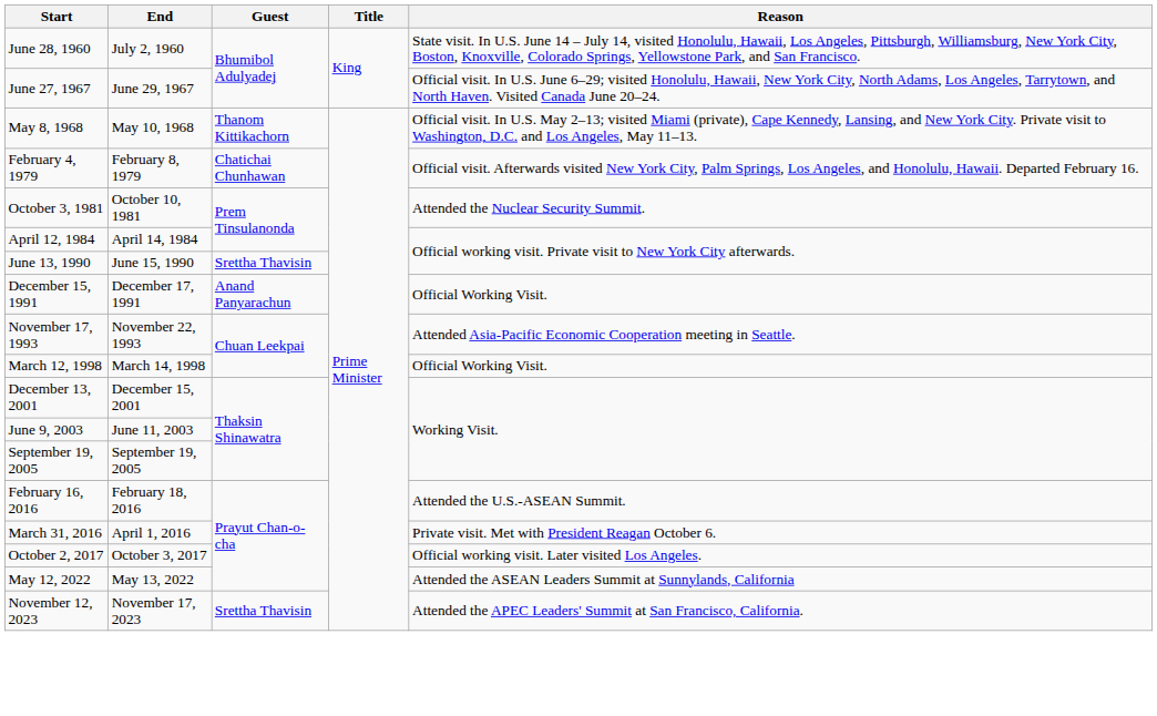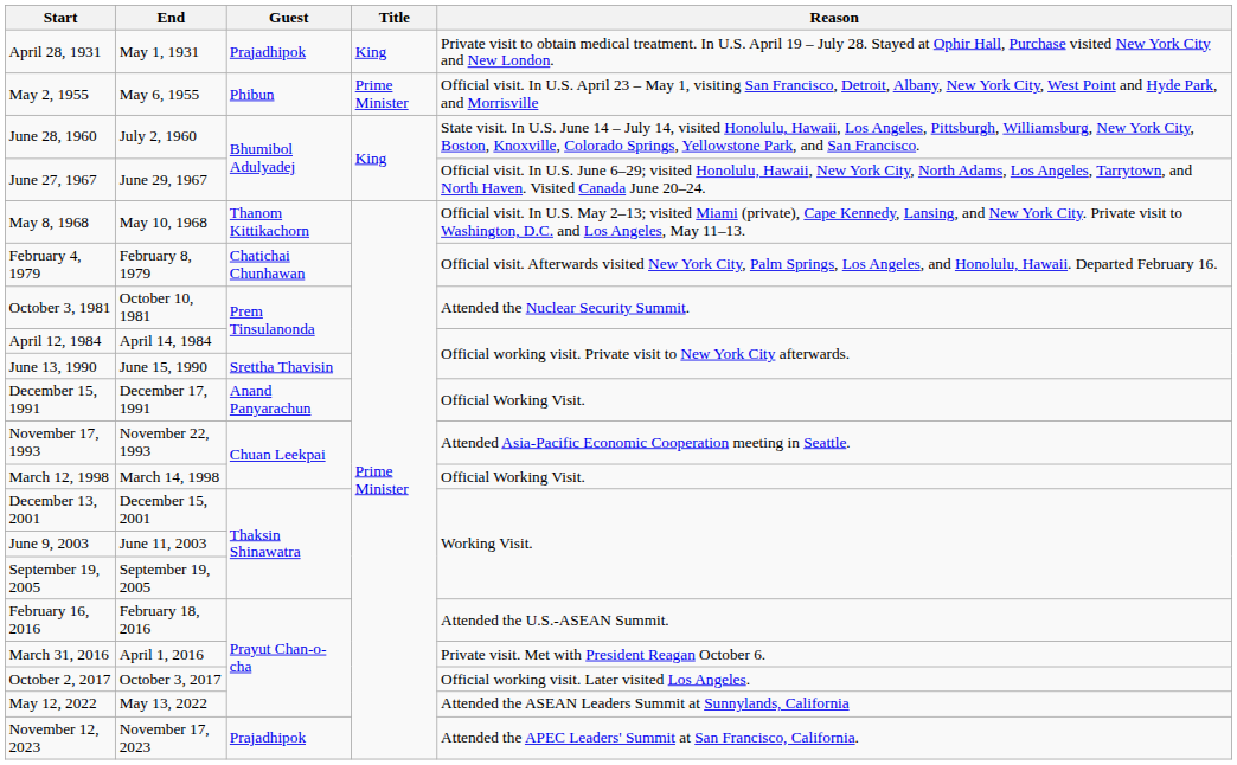+ row: April 28, 1931 | May 1, 1931 | Prajadhipok | King | Private visit to obtain medical treatment. In U.S. April 19 – July 28. Stayed at Ophir Hall, Purchase visited New York City and New London.
+ row: May 2, 1955 | May 6, 1955 | Phibun | Prime Minister | Official visit. In U.S. April 23 – May 1, visiting San Francisco, Detroit, Albany, New York City, West Point and Hyde Park, and Morrisville
November 12, 2023 | Guest: Srettha Thavisin -> Prajadhipok
